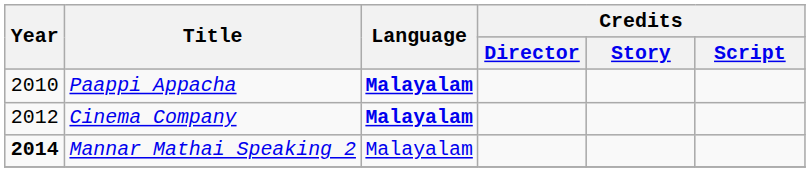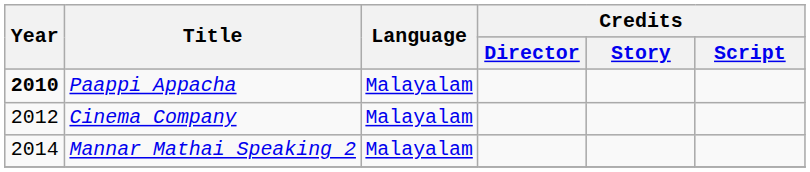Paappi Appacha | Year: normal -> bold
Paappi Appacha | Language: bold -> normal
Cinema Company | Language: bold -> normal
Mannar Mathai Speaking 2 | Year: bold -> normal
